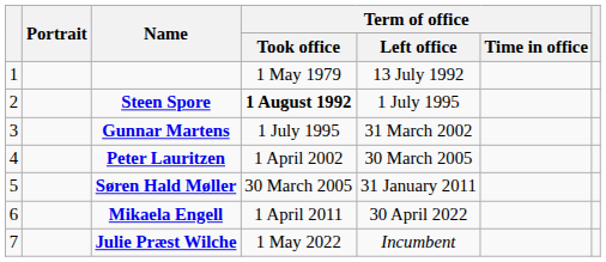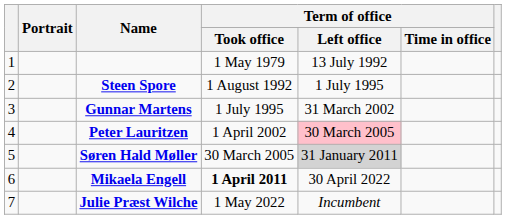Steen Spore | Term of office / Took office: bold -> normal
Peter Lauritzen | Term of office / Left office: no background -> pink background
Søren Hald Møller | Term of office / Left office: no background -> lightgrey background
Mikaela Engell | Term of office / Took office: normal -> bold
